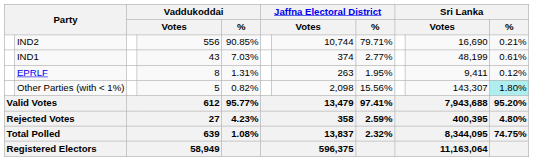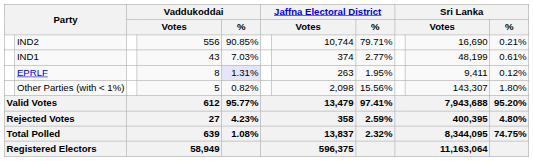EPRLF | Vaddukoddai / %: no background -> lavender background
Other Parties (with < 1%) | Sri Lanka / %: paleturquoise background -> no background
